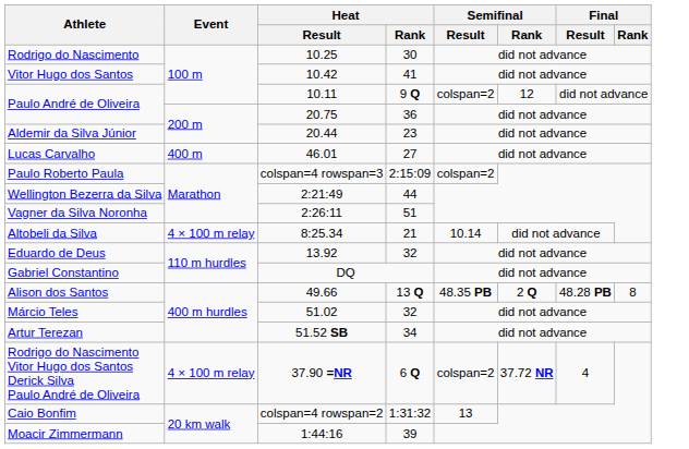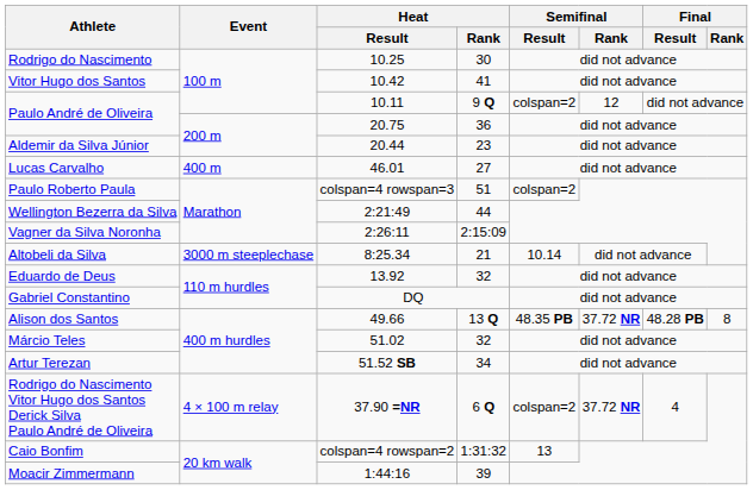Paulo Roberto Paula | Heat / Rank: 2:15:09 -> 51
Vagner da Silva Noronha | Heat / Rank: 51 -> 2:15:09
Altobeli da Silva | Event: 4 × 100 m relay -> 3000 m steeplechase
Alison dos Santos | Semifinal / Rank: 2 Q -> 37.72 NR
